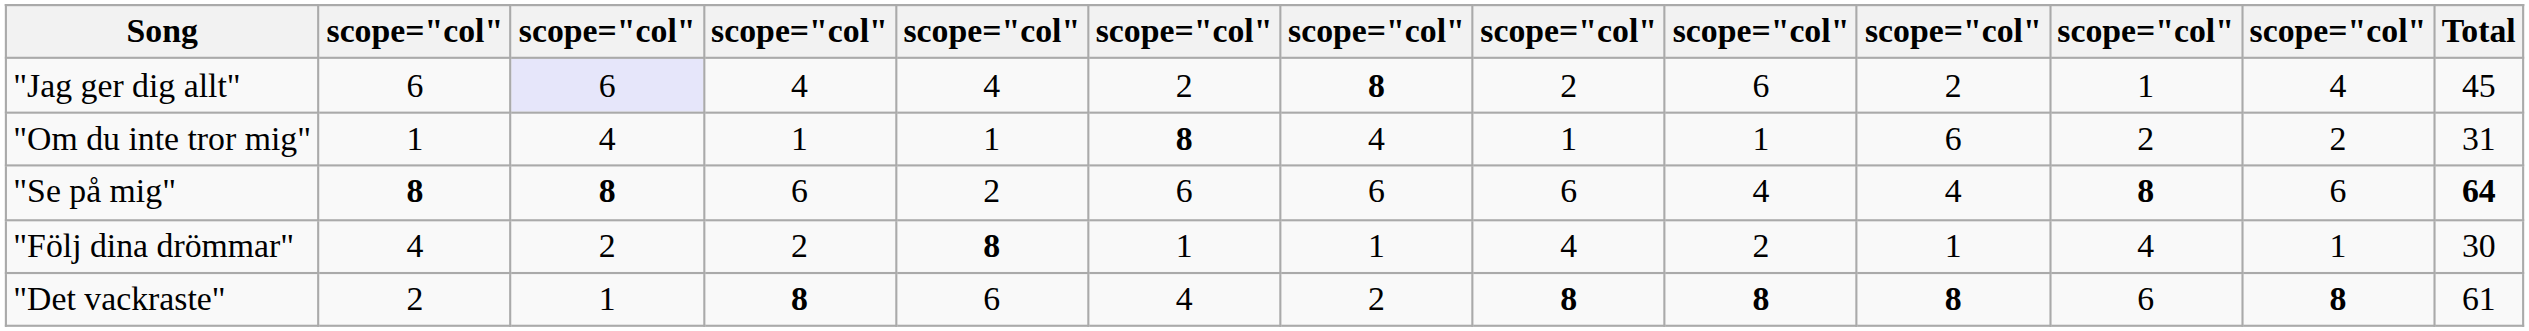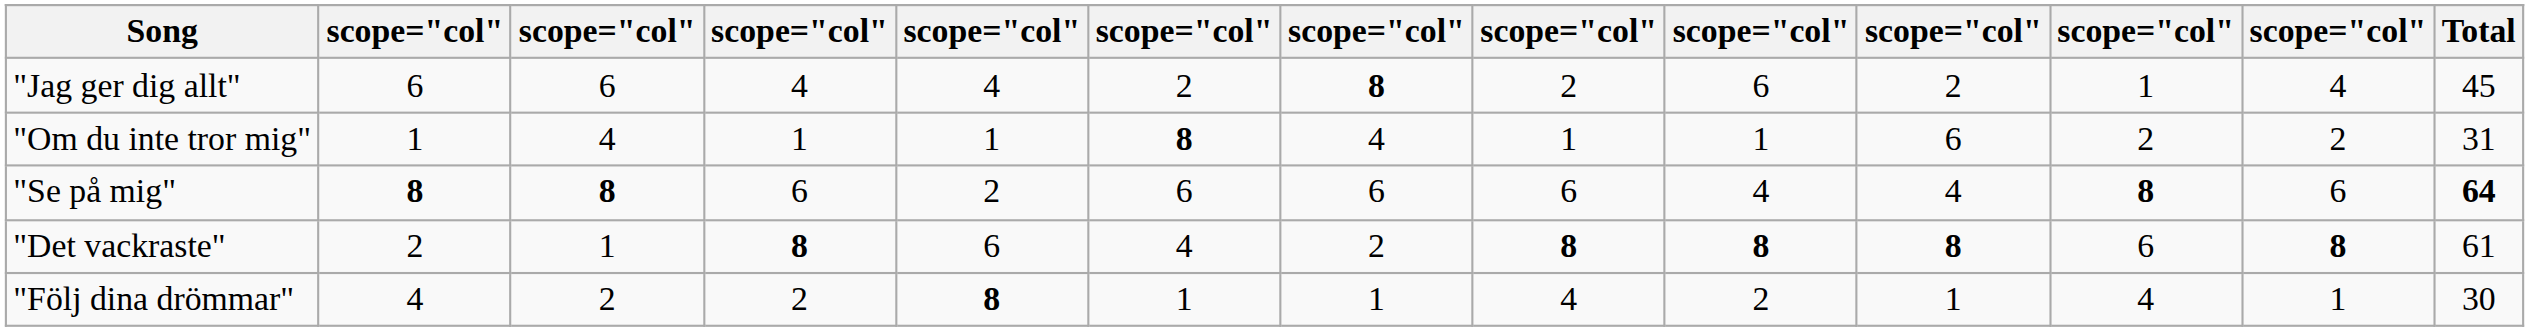"Jag ger dig allt" | column 3: lavender background -> no background
rows swapped: "Det vackraste" <-> "Följ dina drömmar"
